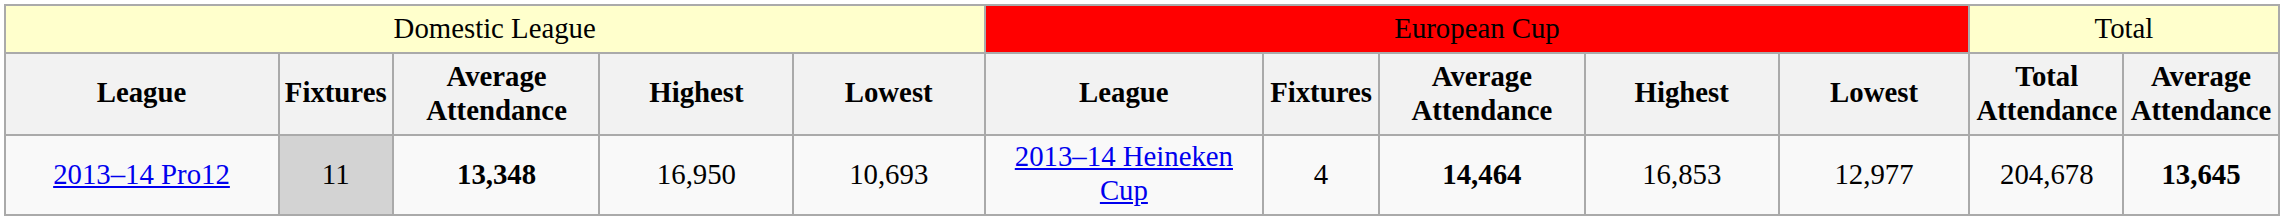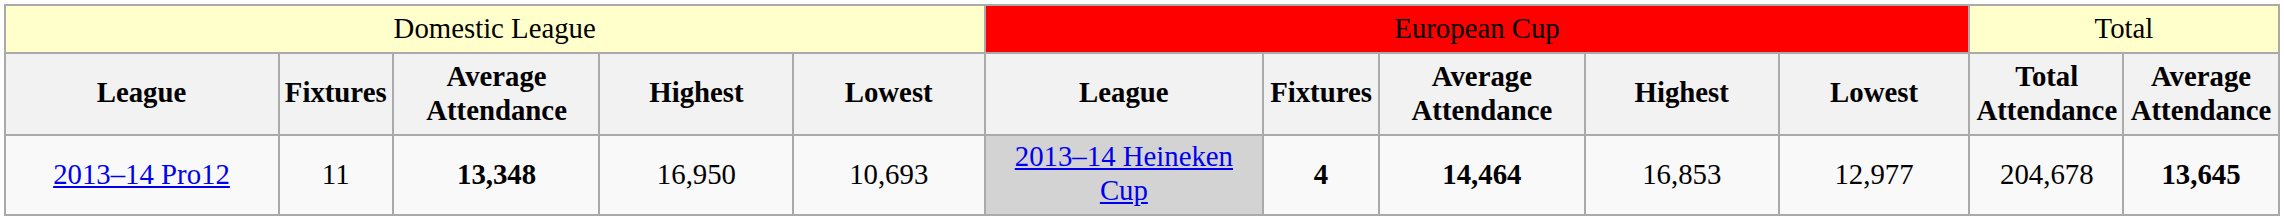2013–14 Pro12 | column 2: lightgrey background -> no background
2013–14 Pro12 | column 6: no background -> lightgrey background
2013–14 Pro12 | column 7: normal -> bold
